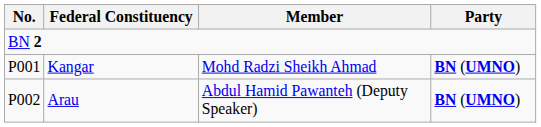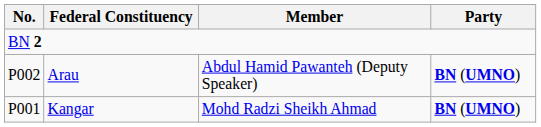rows swapped: Kangar <-> Arau
